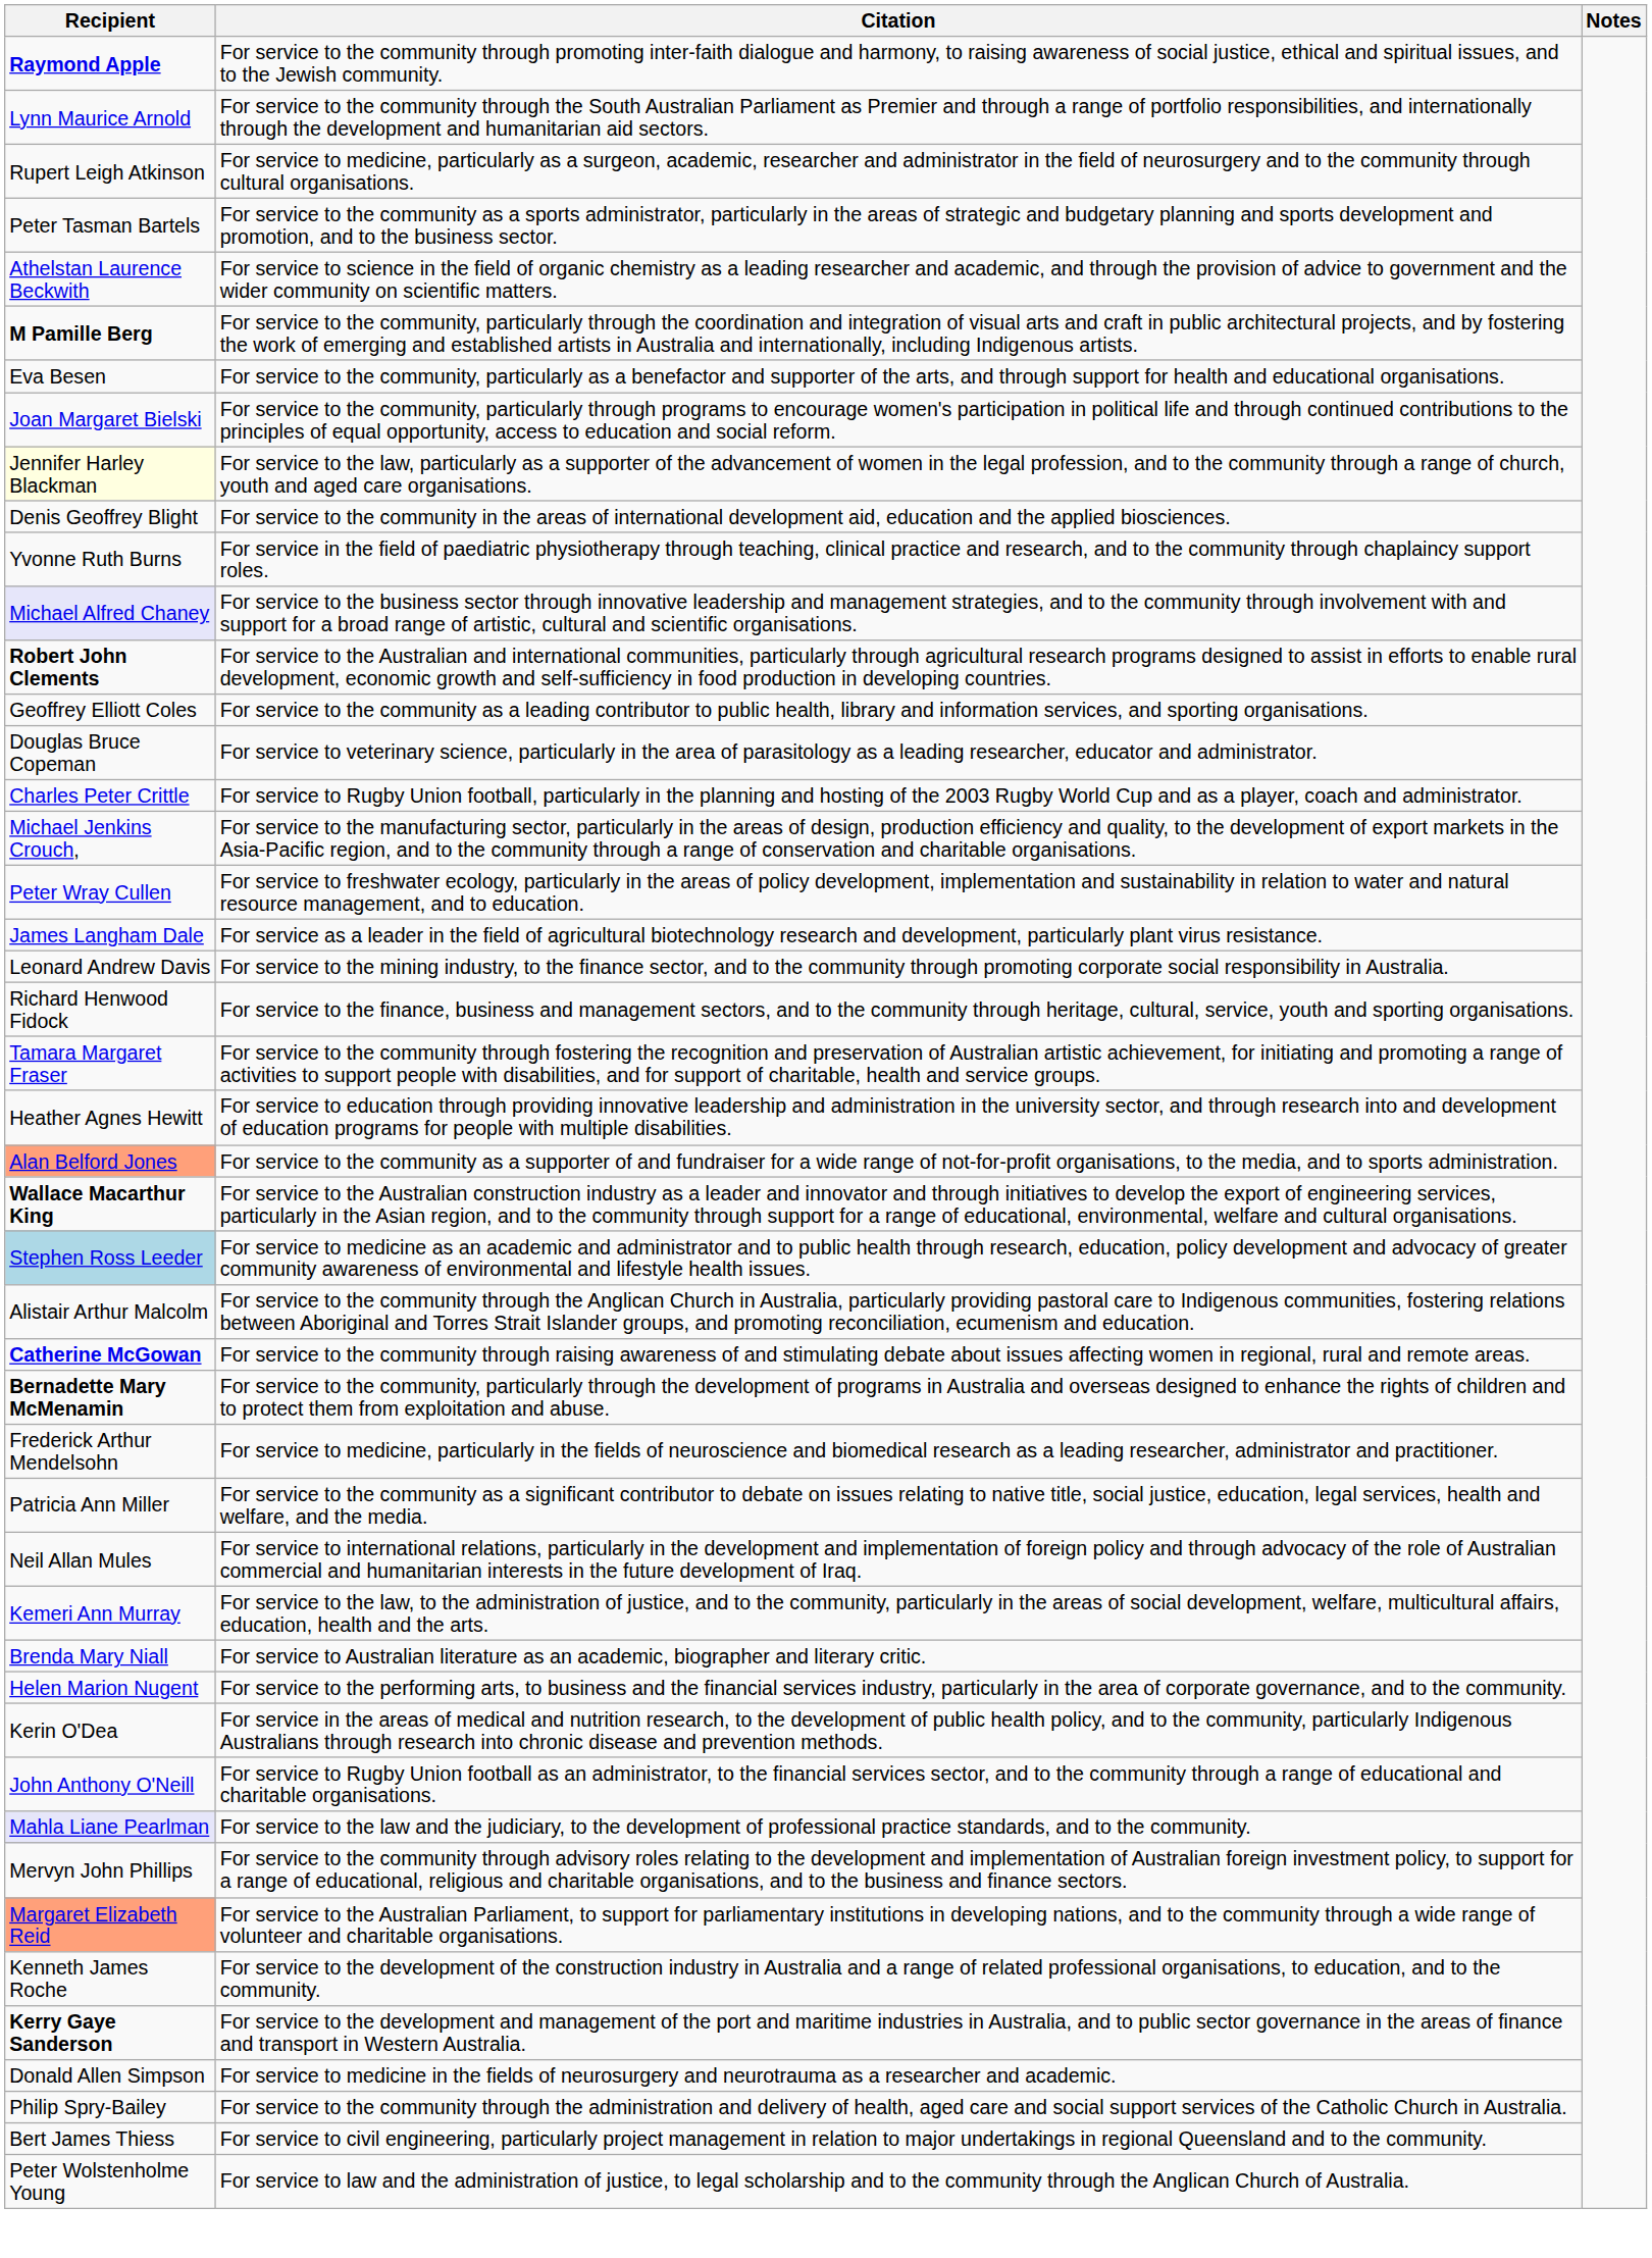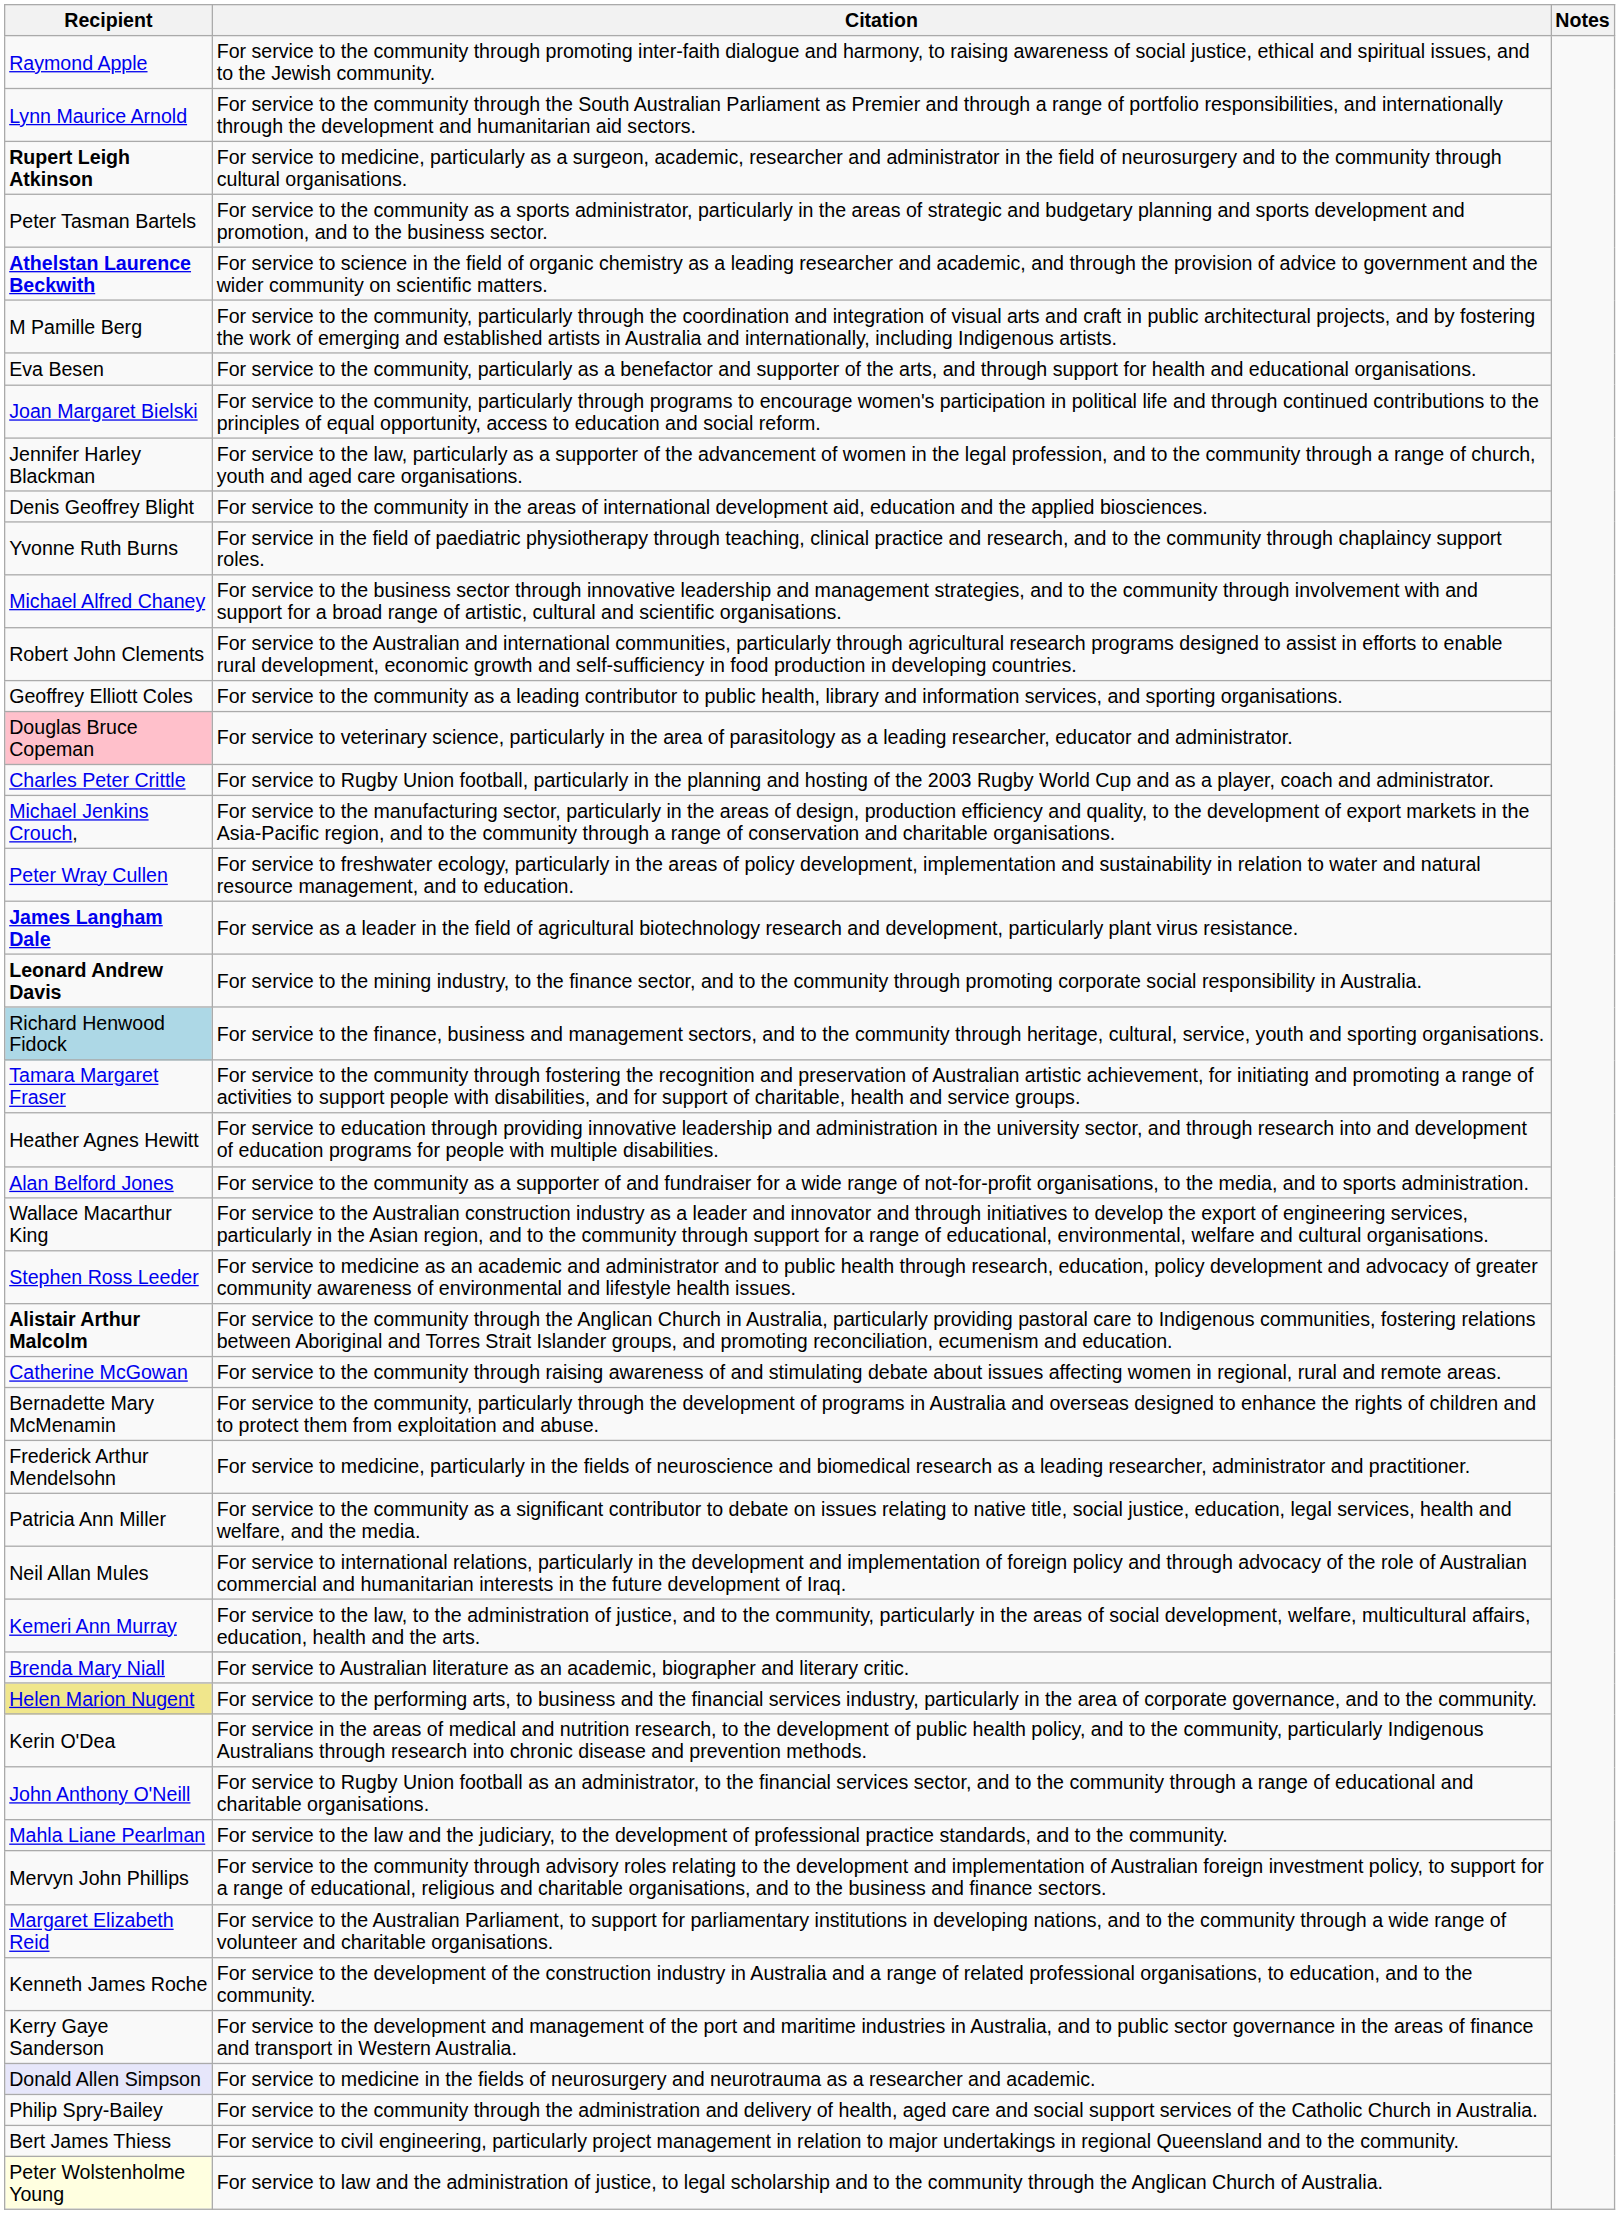Raymond Apple | Recipient: bold -> normal
Rupert Leigh Atkinson | Recipient: normal -> bold
Athelstan Laurence Beckwith | Recipient: normal -> bold
M Pamille Berg | Recipient: bold -> normal
Jennifer Harley Blackman | Recipient: lightyellow background -> no background
Michael Alfred Chaney | Recipient: lavender background -> no background
Robert John Clements | Recipient: bold -> normal
Douglas Bruce Copeman | Recipient: no background -> pink background
James Langham Dale | Recipient: normal -> bold
Leonard Andrew Davis | Recipient: normal -> bold
Richard Henwood Fidock | Recipient: no background -> lightblue background
Alan Belford Jones | Recipient: lightsalmon background -> no background
Wallace Macarthur King | Recipient: bold -> normal
Stephen Ross Leeder | Recipient: lightblue background -> no background
Alistair Arthur Malcolm | Recipient: normal -> bold
Catherine McGowan | Recipient: bold -> normal
Bernadette Mary McMenamin | Recipient: bold -> normal
Helen Marion Nugent | Recipient: no background -> khaki background
Mahla Liane Pearlman | Recipient: lavender background -> no background
Margaret Elizabeth Reid | Recipient: lightsalmon background -> no background
Kerry Gaye Sanderson | Recipient: bold -> normal
Donald Allen Simpson | Recipient: no background -> lavender background
Peter Wolstenholme Young | Recipient: no background -> lightyellow background
